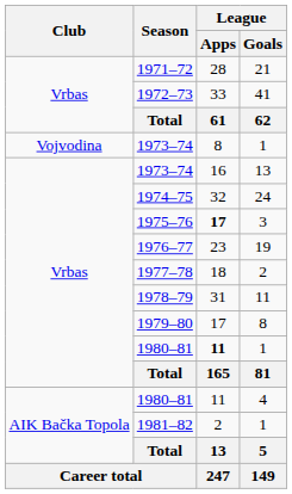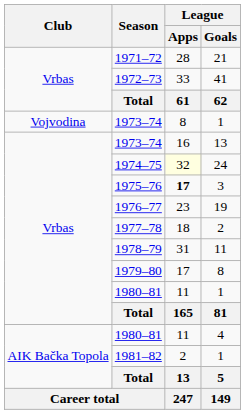1974–75 | League / Apps: no background -> lightyellow background
1980–81 / 1 | League / Apps: bold -> normal
